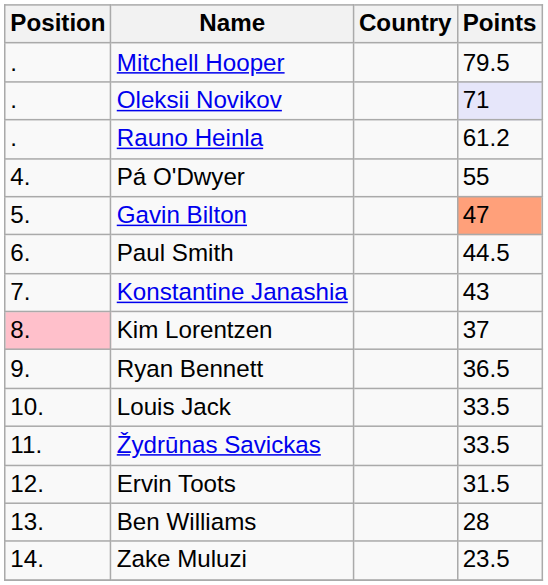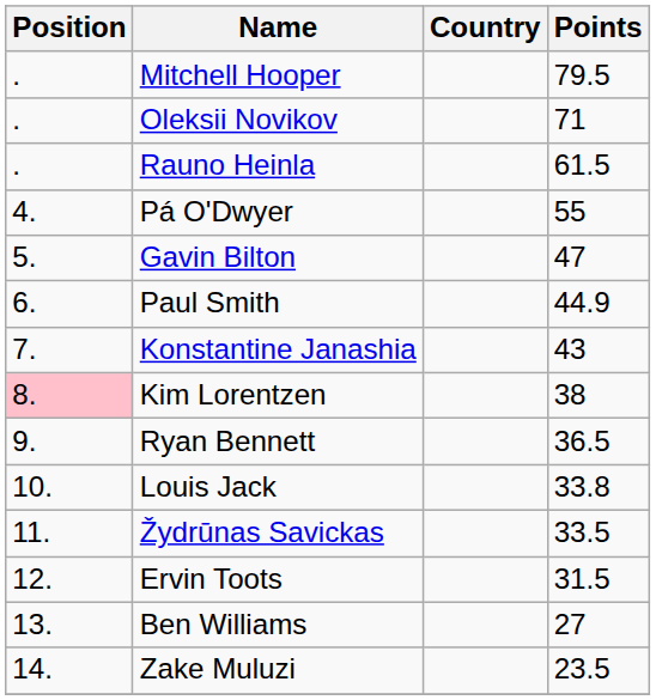Oleksii Novikov | Points: lavender background -> no background
Rauno Heinla | Points: 61.2 -> 61.5
Gavin Bilton | Points: lightsalmon background -> no background
Paul Smith | Points: 44.5 -> 44.9
Kim Lorentzen | Points: 37 -> 38
Louis Jack | Points: 33.5 -> 33.8
Ben Williams | Points: 28 -> 27
